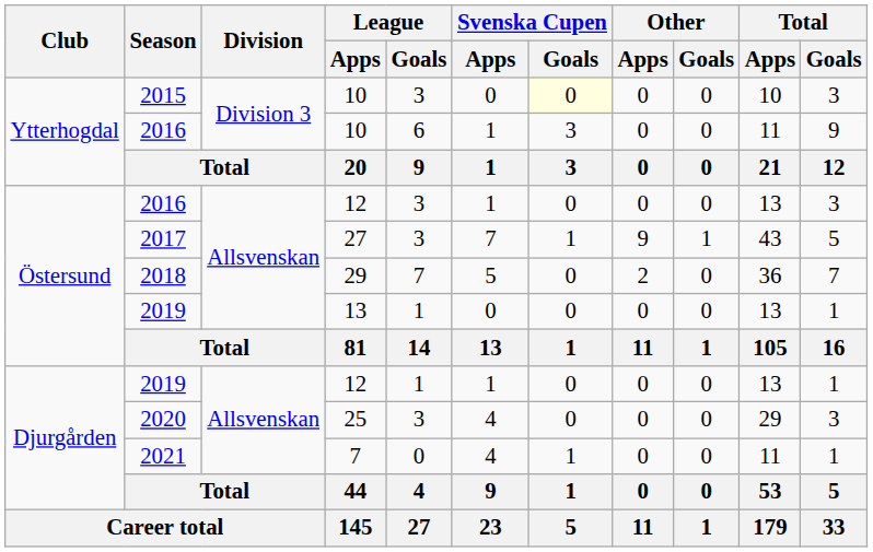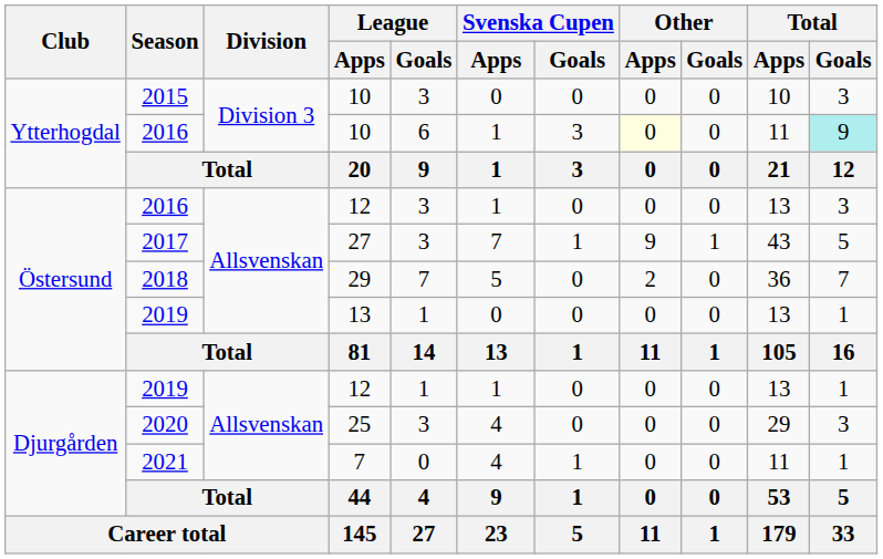2015 | Svenska Cupen / Goals: lightyellow background -> no background
2016 / 10 | Other / Apps: no background -> lightyellow background
2016 / 10 | Total / Goals: no background -> paleturquoise background
